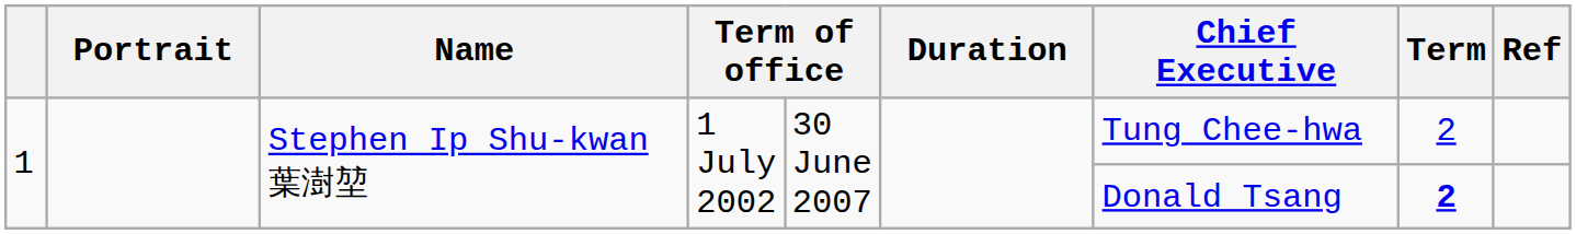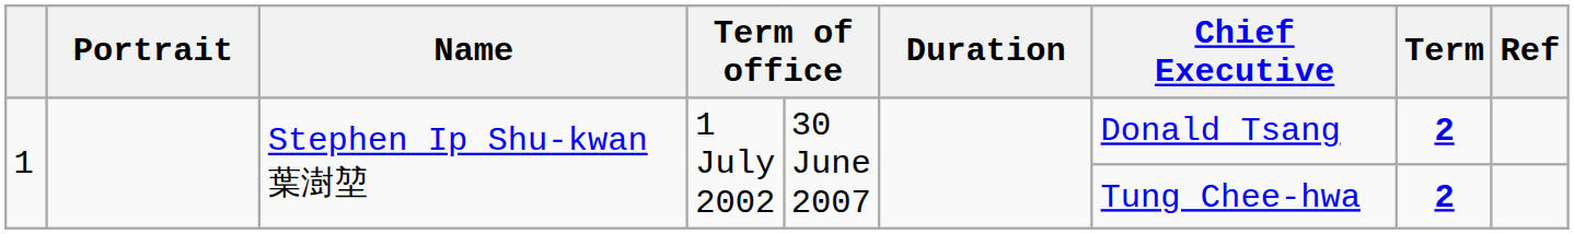row 2 | Chief Executive: Tung Chee-hwa -> Donald Tsang
row 2 | Term: normal -> bold
row 3 | Chief Executive: Donald Tsang -> Tung Chee-hwa
